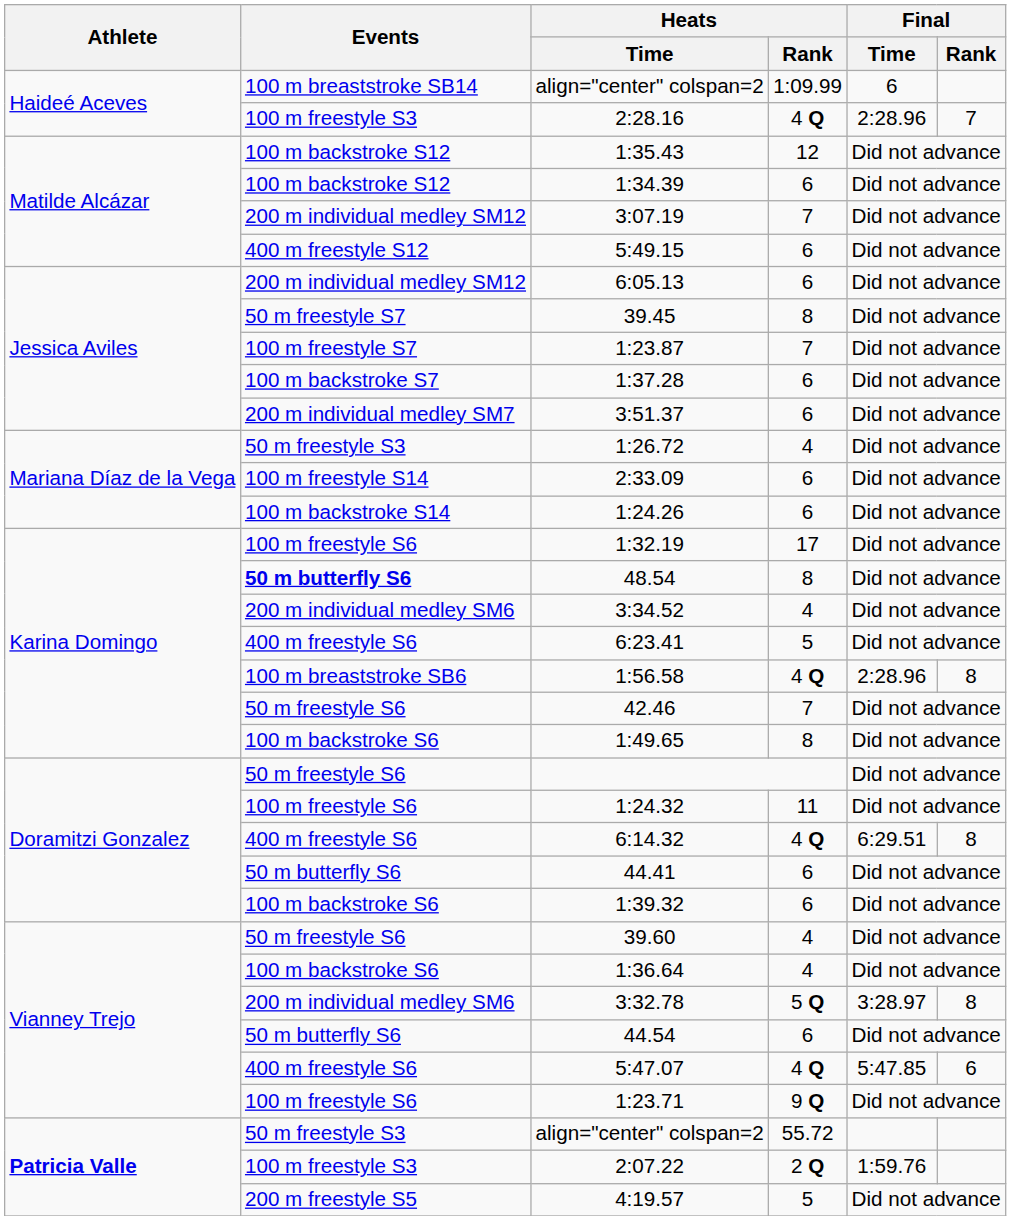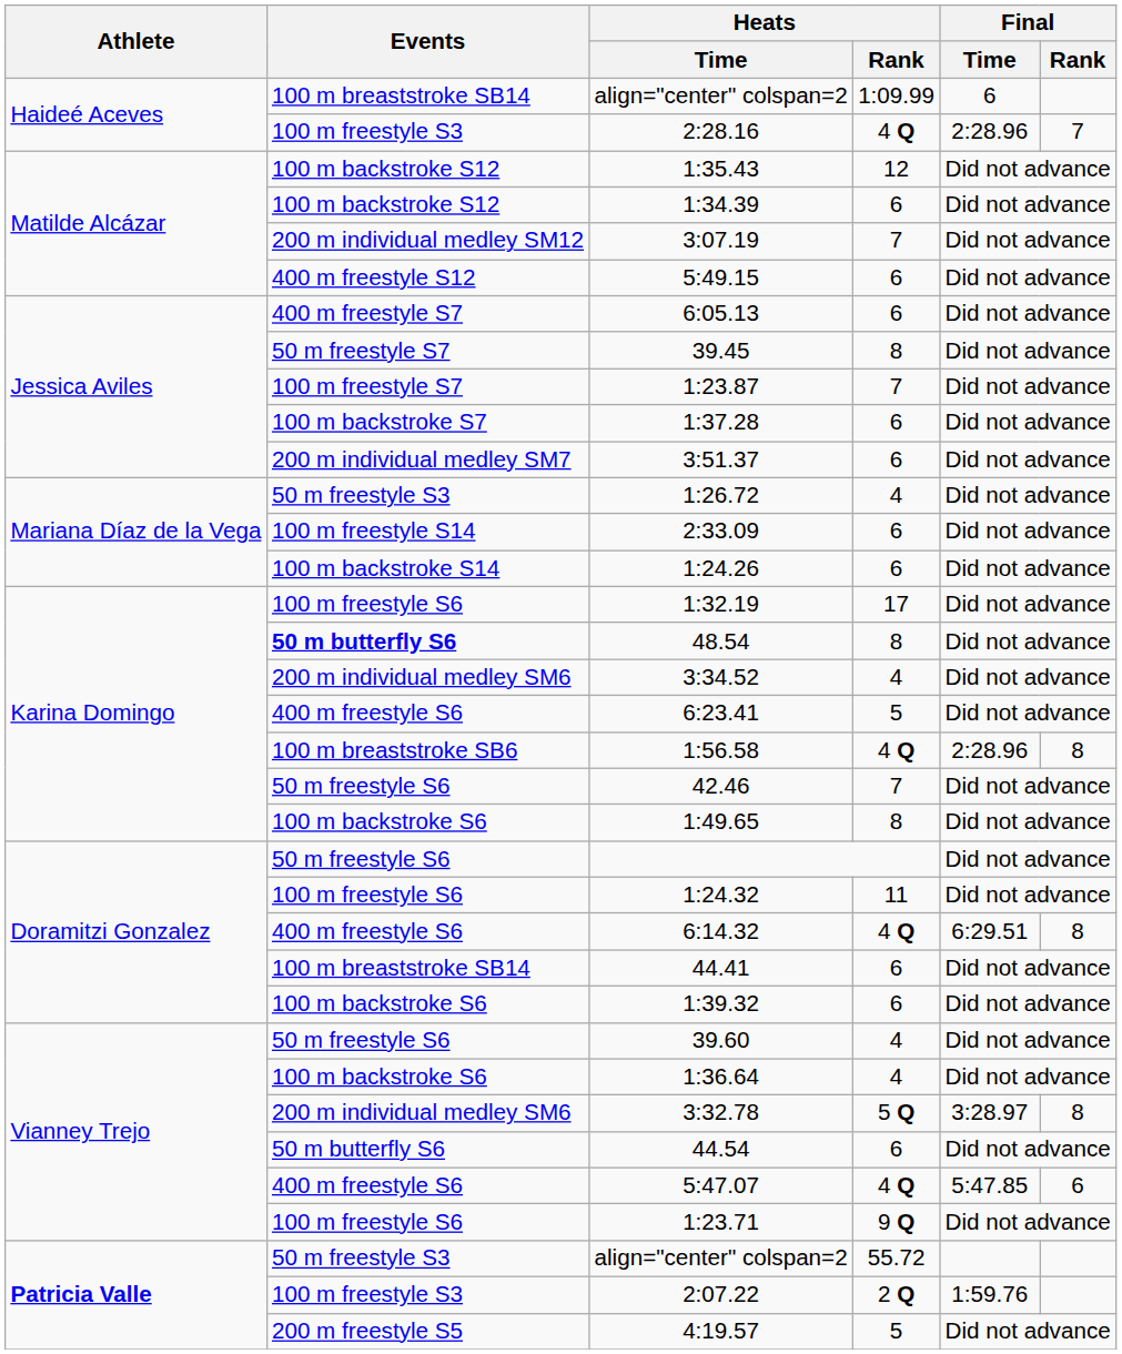6:05.13 | Events: 200 m individual medley SM12 -> 400 m freestyle S7
44.41 | Events: 50 m butterfly S6 -> 100 m breaststroke SB14
